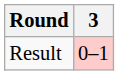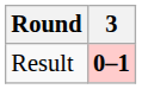Result | 3: normal -> bold
